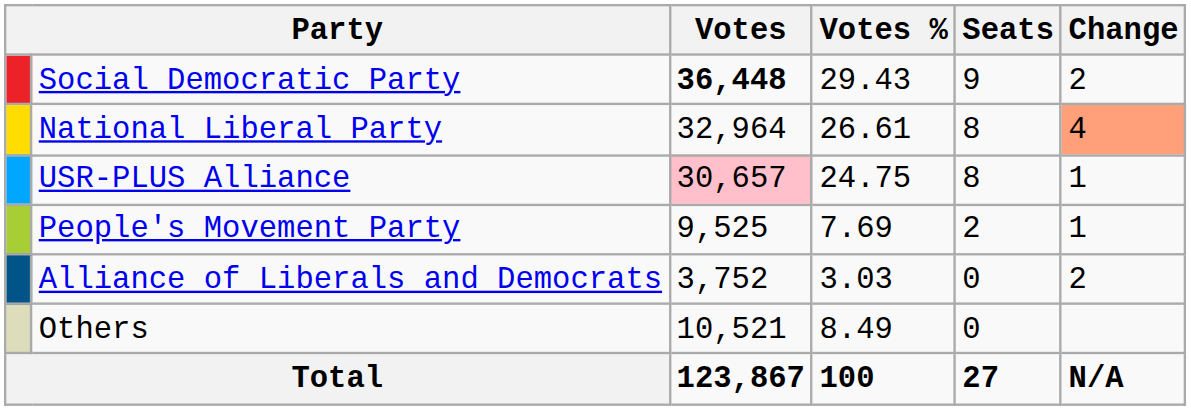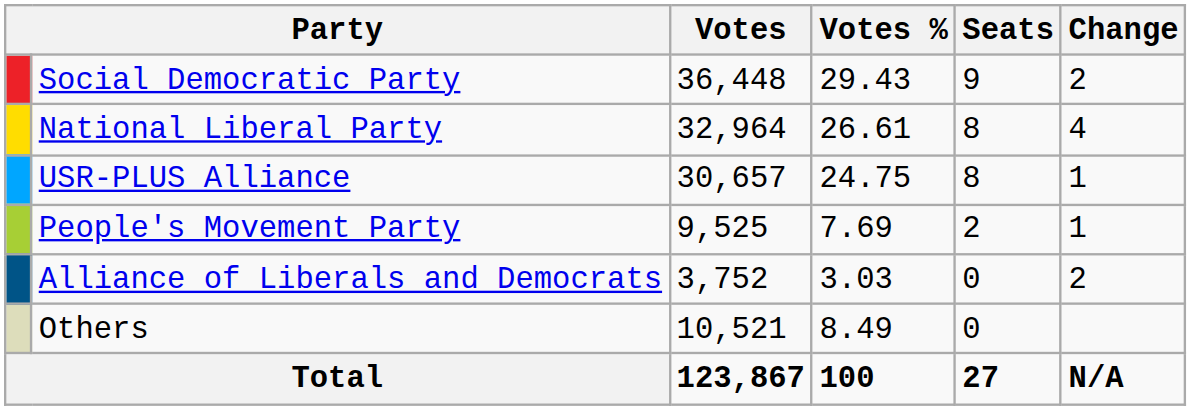Social Democratic Party | Votes: bold -> normal
National Liberal Party | Change: lightsalmon background -> no background
USR-PLUS Alliance | Votes: pink background -> no background
